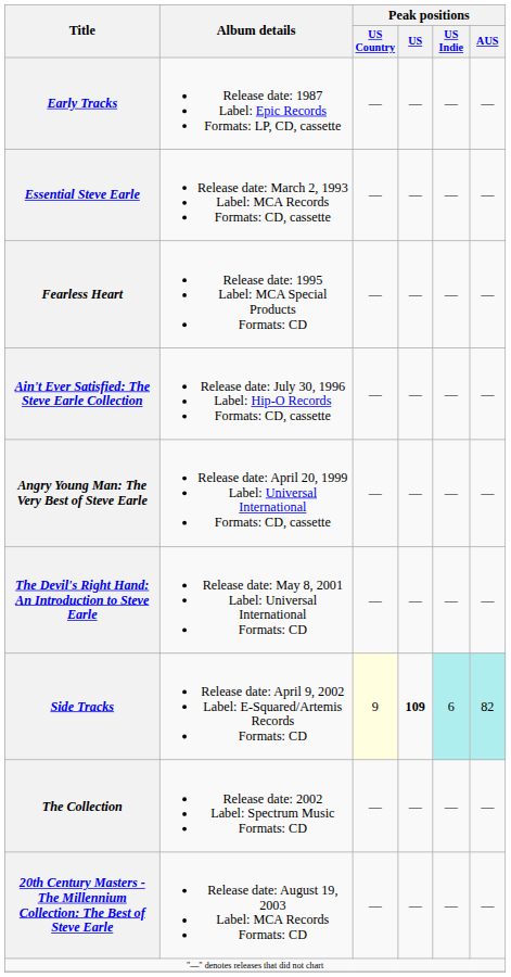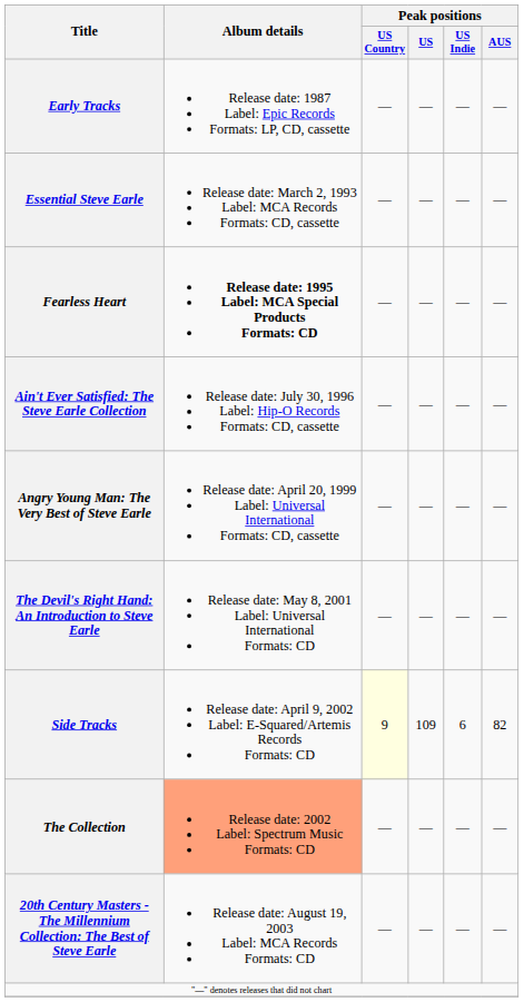Fearless Heart | Album details: normal -> bold
Side Tracks | Peak positions / US: bold -> normal
Side Tracks | Peak positions / US Indie: paleturquoise background -> no background
Side Tracks | Peak positions / AUS: paleturquoise background -> no background
The Collection | Album details: no background -> lightsalmon background
